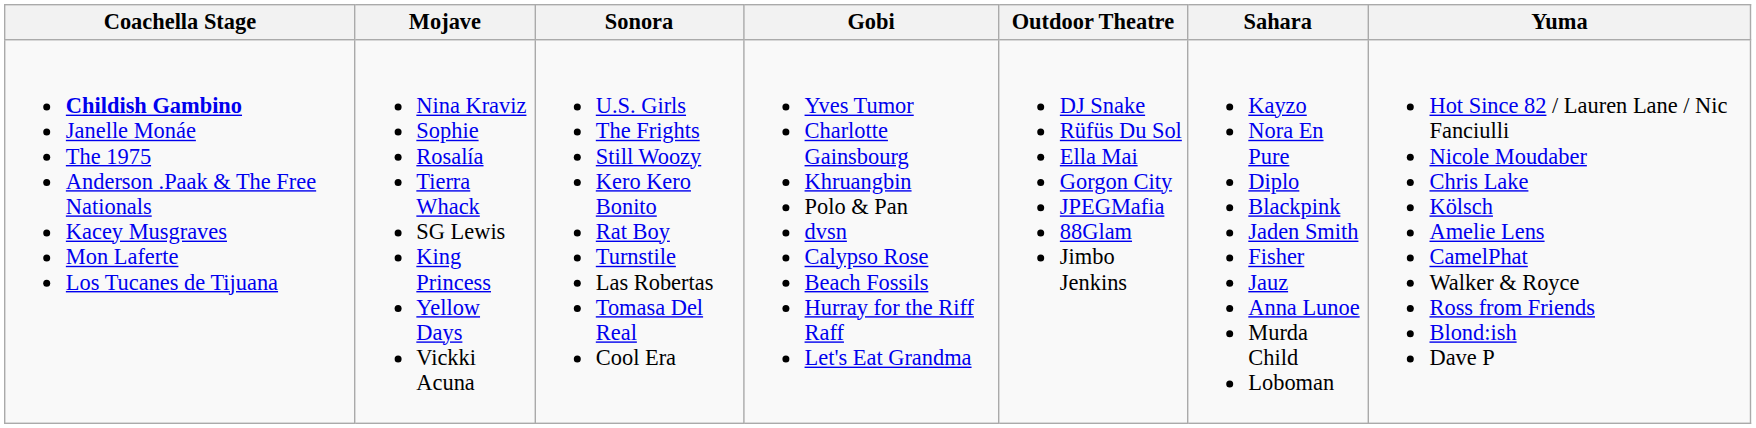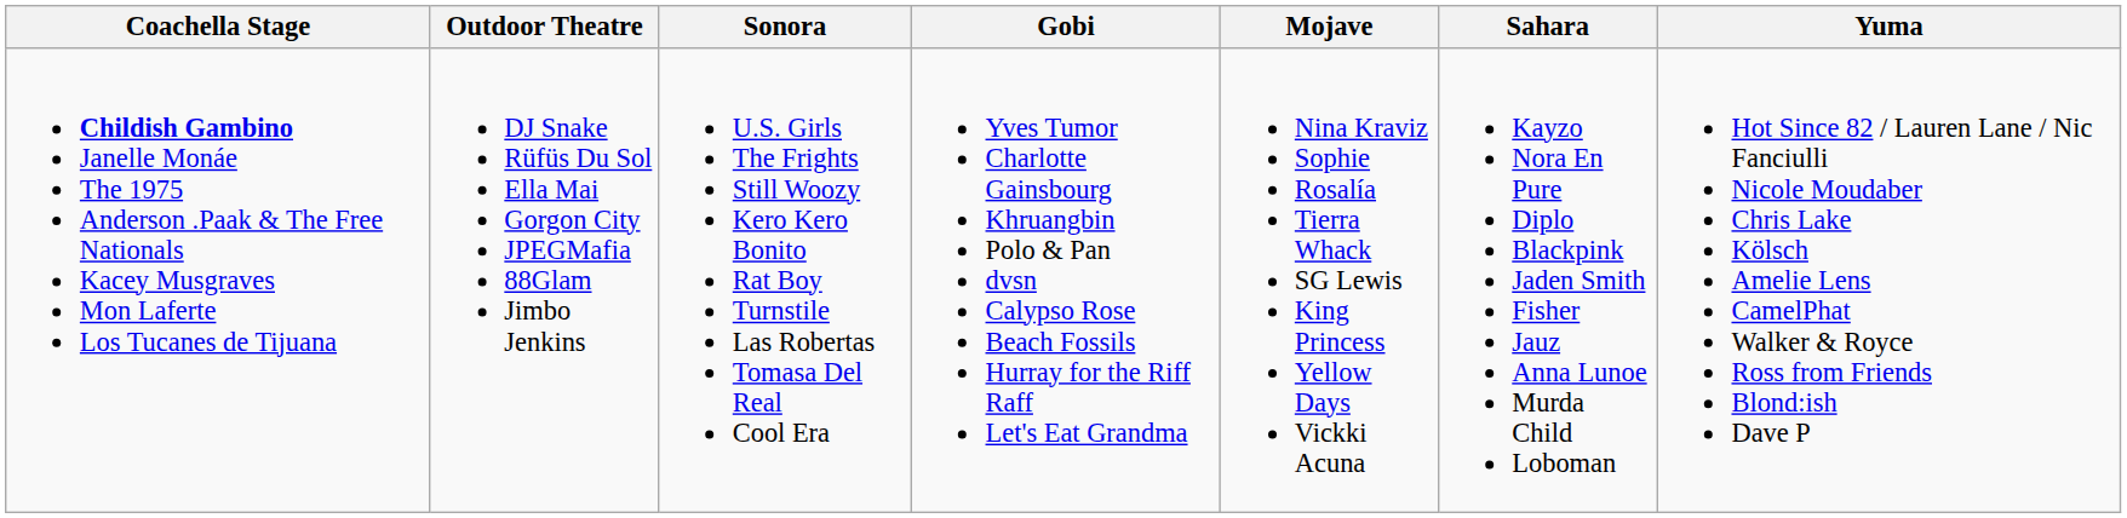columns swapped: Outdoor Theatre <-> Mojave
